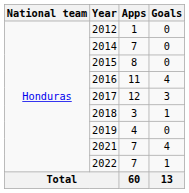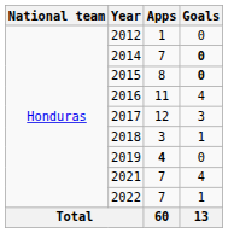2014 | Goals: normal -> bold
2015 | Goals: normal -> bold
2019 | Apps: normal -> bold
